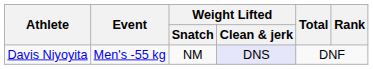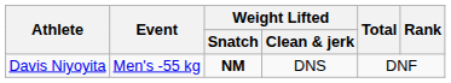Davis Niyoyita | Weight Lifted / Snatch: normal -> bold
Davis Niyoyita | Weight Lifted / Clean & jerk: lavender background -> no background
